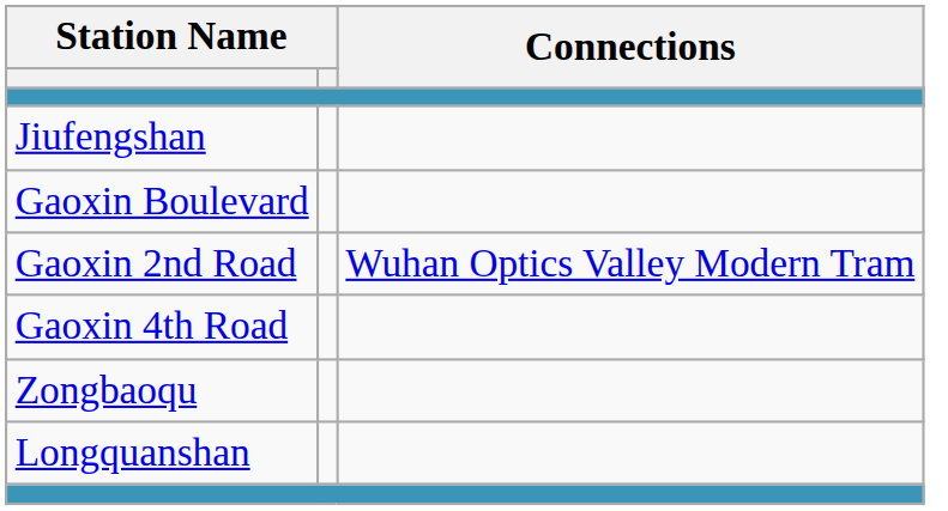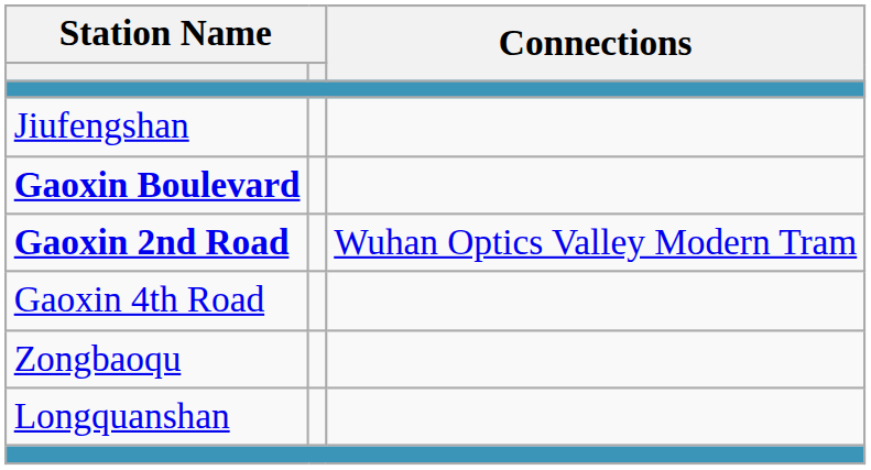Gaoxin Boulevard | column 1: normal -> bold
Gaoxin 2nd Road | column 1: normal -> bold
